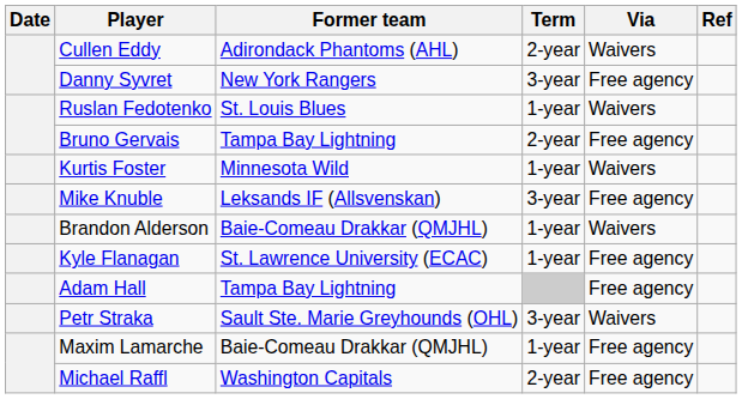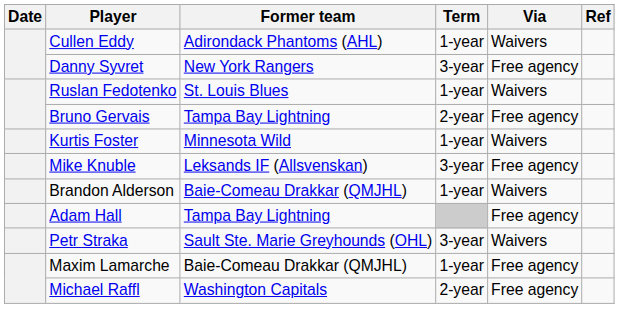Cullen Eddy | Term: 2-year -> 1-year
- row: Kyle Flanagan | St. Lawrence University (ECAC) | 1-year | Free agency
